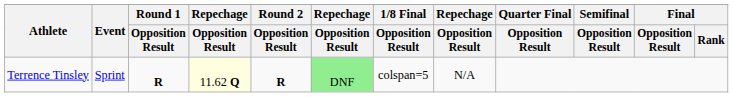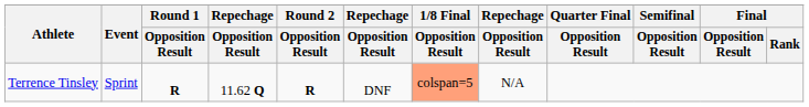Terrence Tinsley | column 4: lightyellow background -> no background
Terrence Tinsley | column 6: lightgreen background -> no background
Terrence Tinsley | 1/8 Final / Opposition Result: no background -> lightsalmon background
